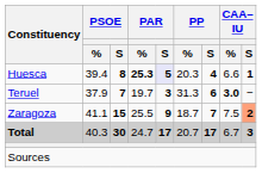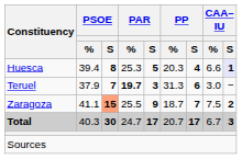Huesca | PAR / %: bold -> normal
Huesca | PAR / S: lavender background -> no background
Huesca | CAA–IU / S: no background -> lavender background
Teruel | PAR / %: normal -> bold
Teruel | CAA–IU / %: bold -> normal
Zaragoza | PSOE / S: no background -> lightsalmon background
Zaragoza | CAA–IU / S: lightsalmon background -> no background
